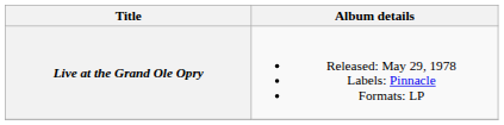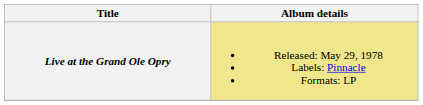Live at the Grand Ole Opry | Album details: no background -> khaki background
